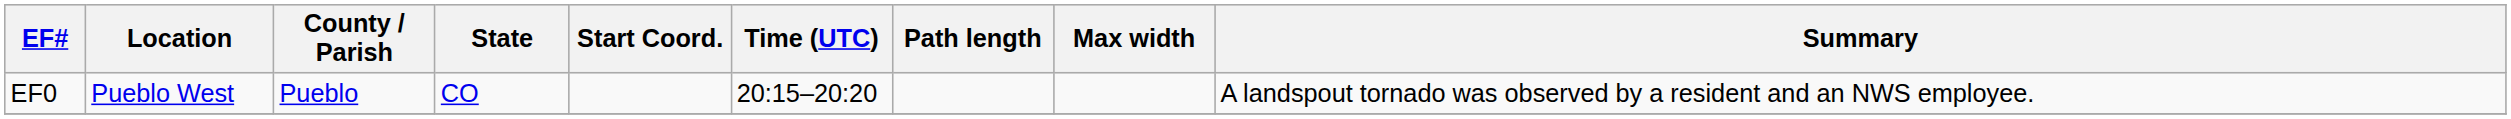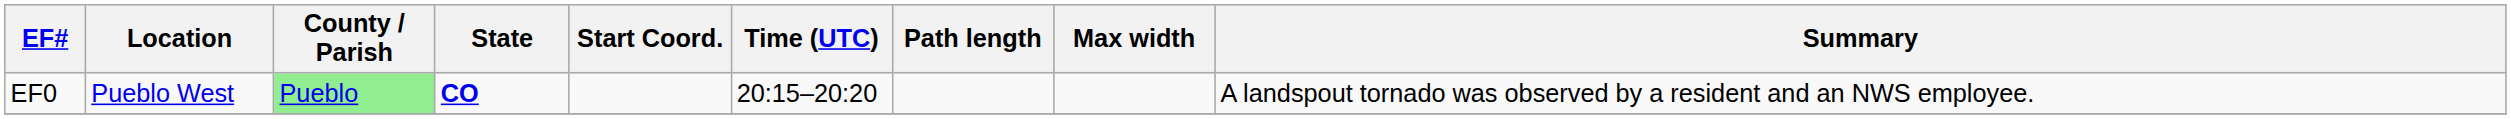EF0 | County / Parish: no background -> lightgreen background
EF0 | State: normal -> bold
